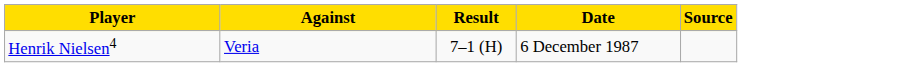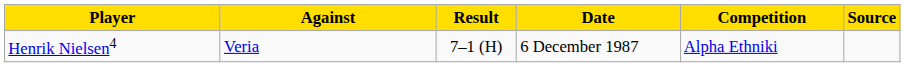+ column: Competition | Alpha Ethniki
